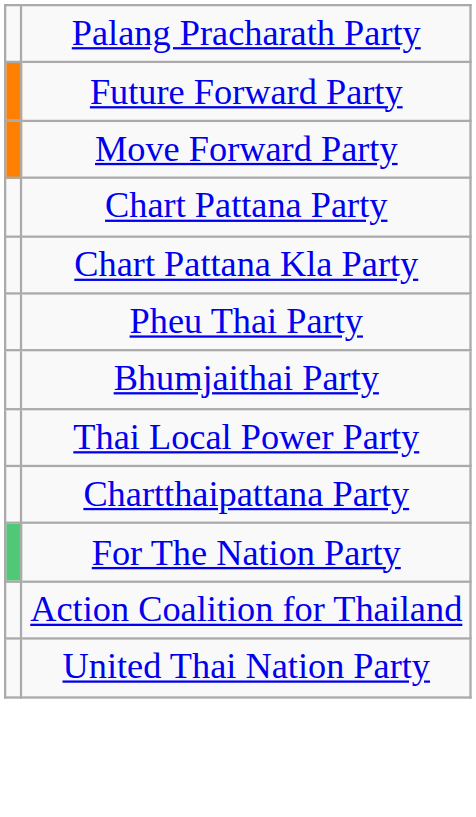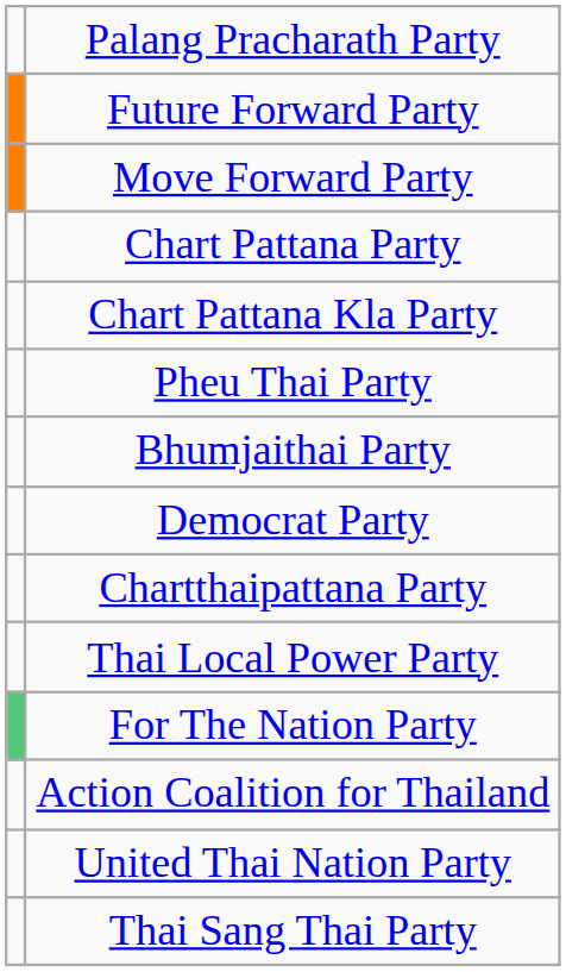+ row: Democrat Party
rows swapped: Chartthaipattana Party <-> Thai Local Power Party
+ row: Thai Sang Thai Party
